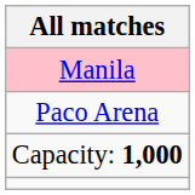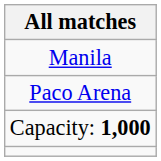row 2 | column 1: pink background -> no background
